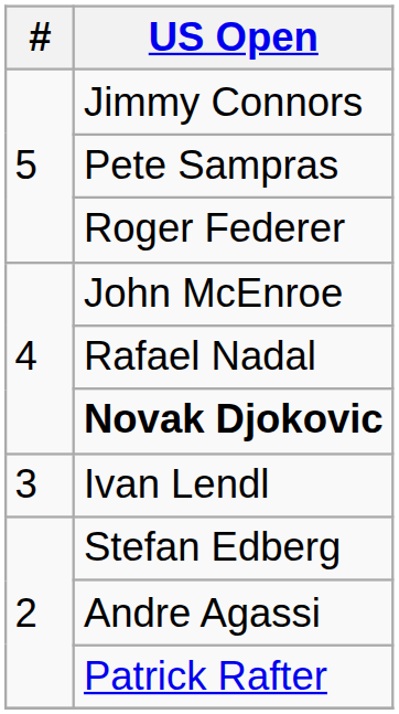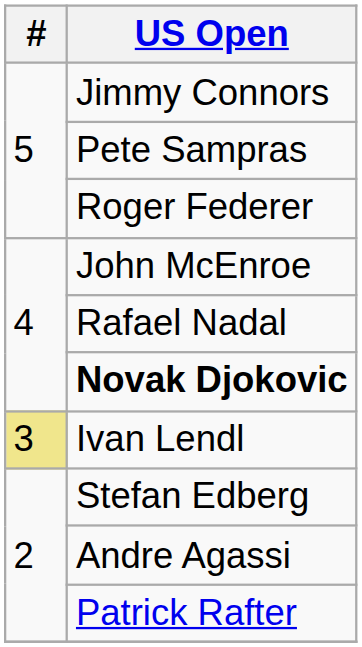Ivan Lendl | #: no background -> khaki background
